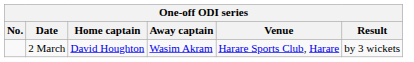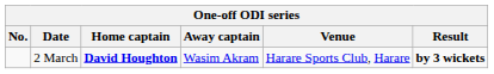2 March | Home captain: normal -> bold
2 March | Result: normal -> bold
